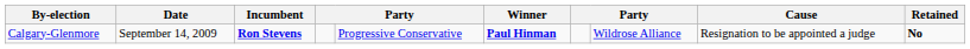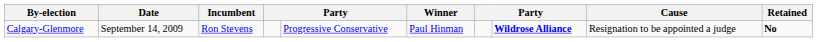Calgary-Glenmore | Incumbent: bold -> normal
Calgary-Glenmore | Winner: bold -> normal
Calgary-Glenmore | column 8: normal -> bold
